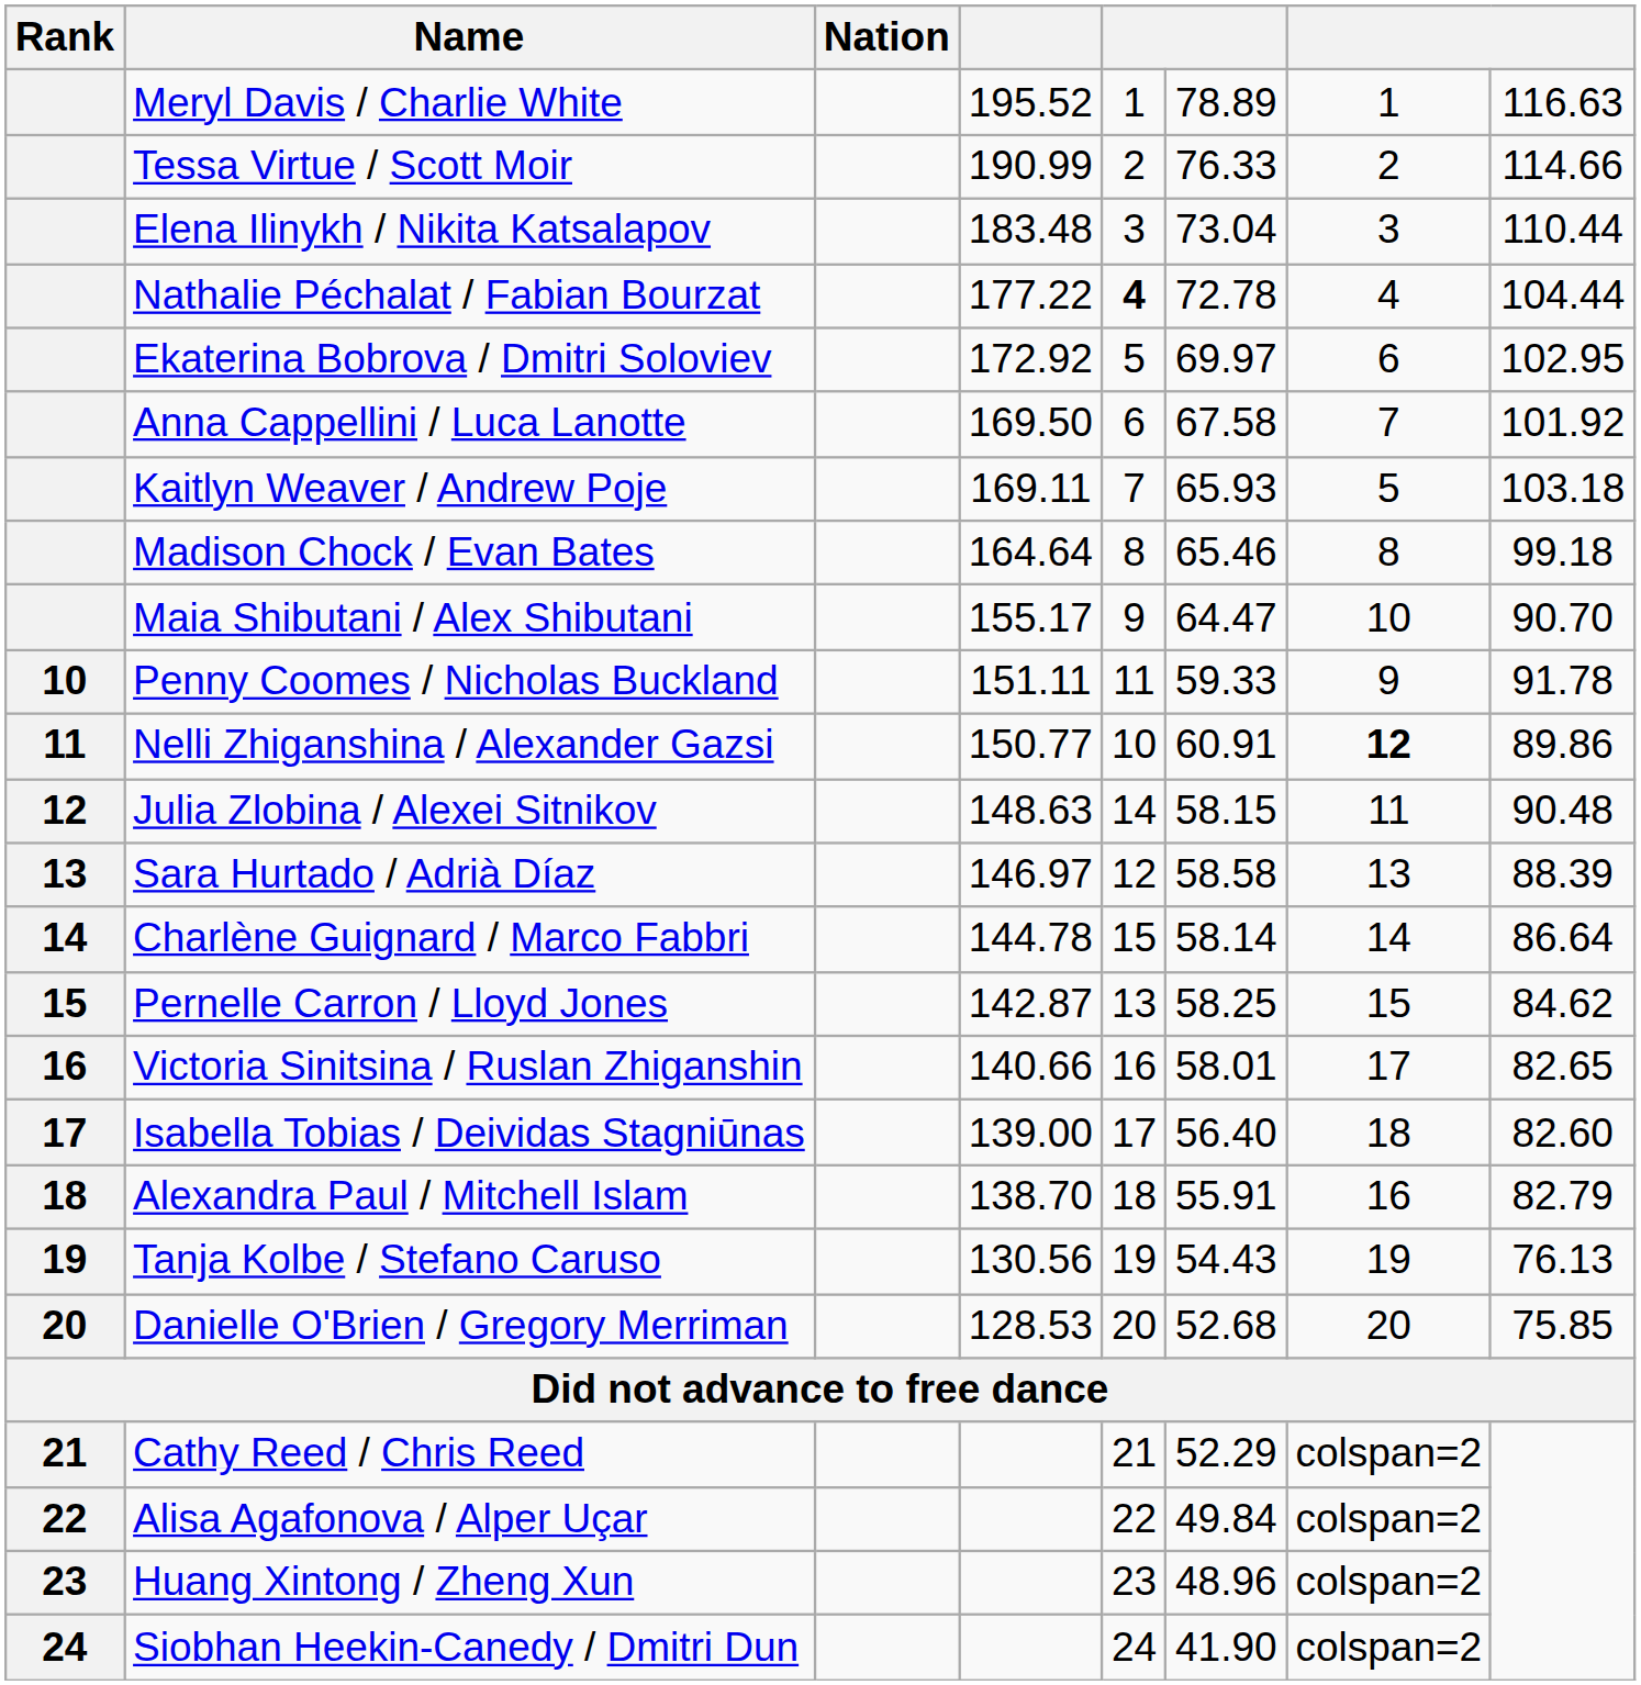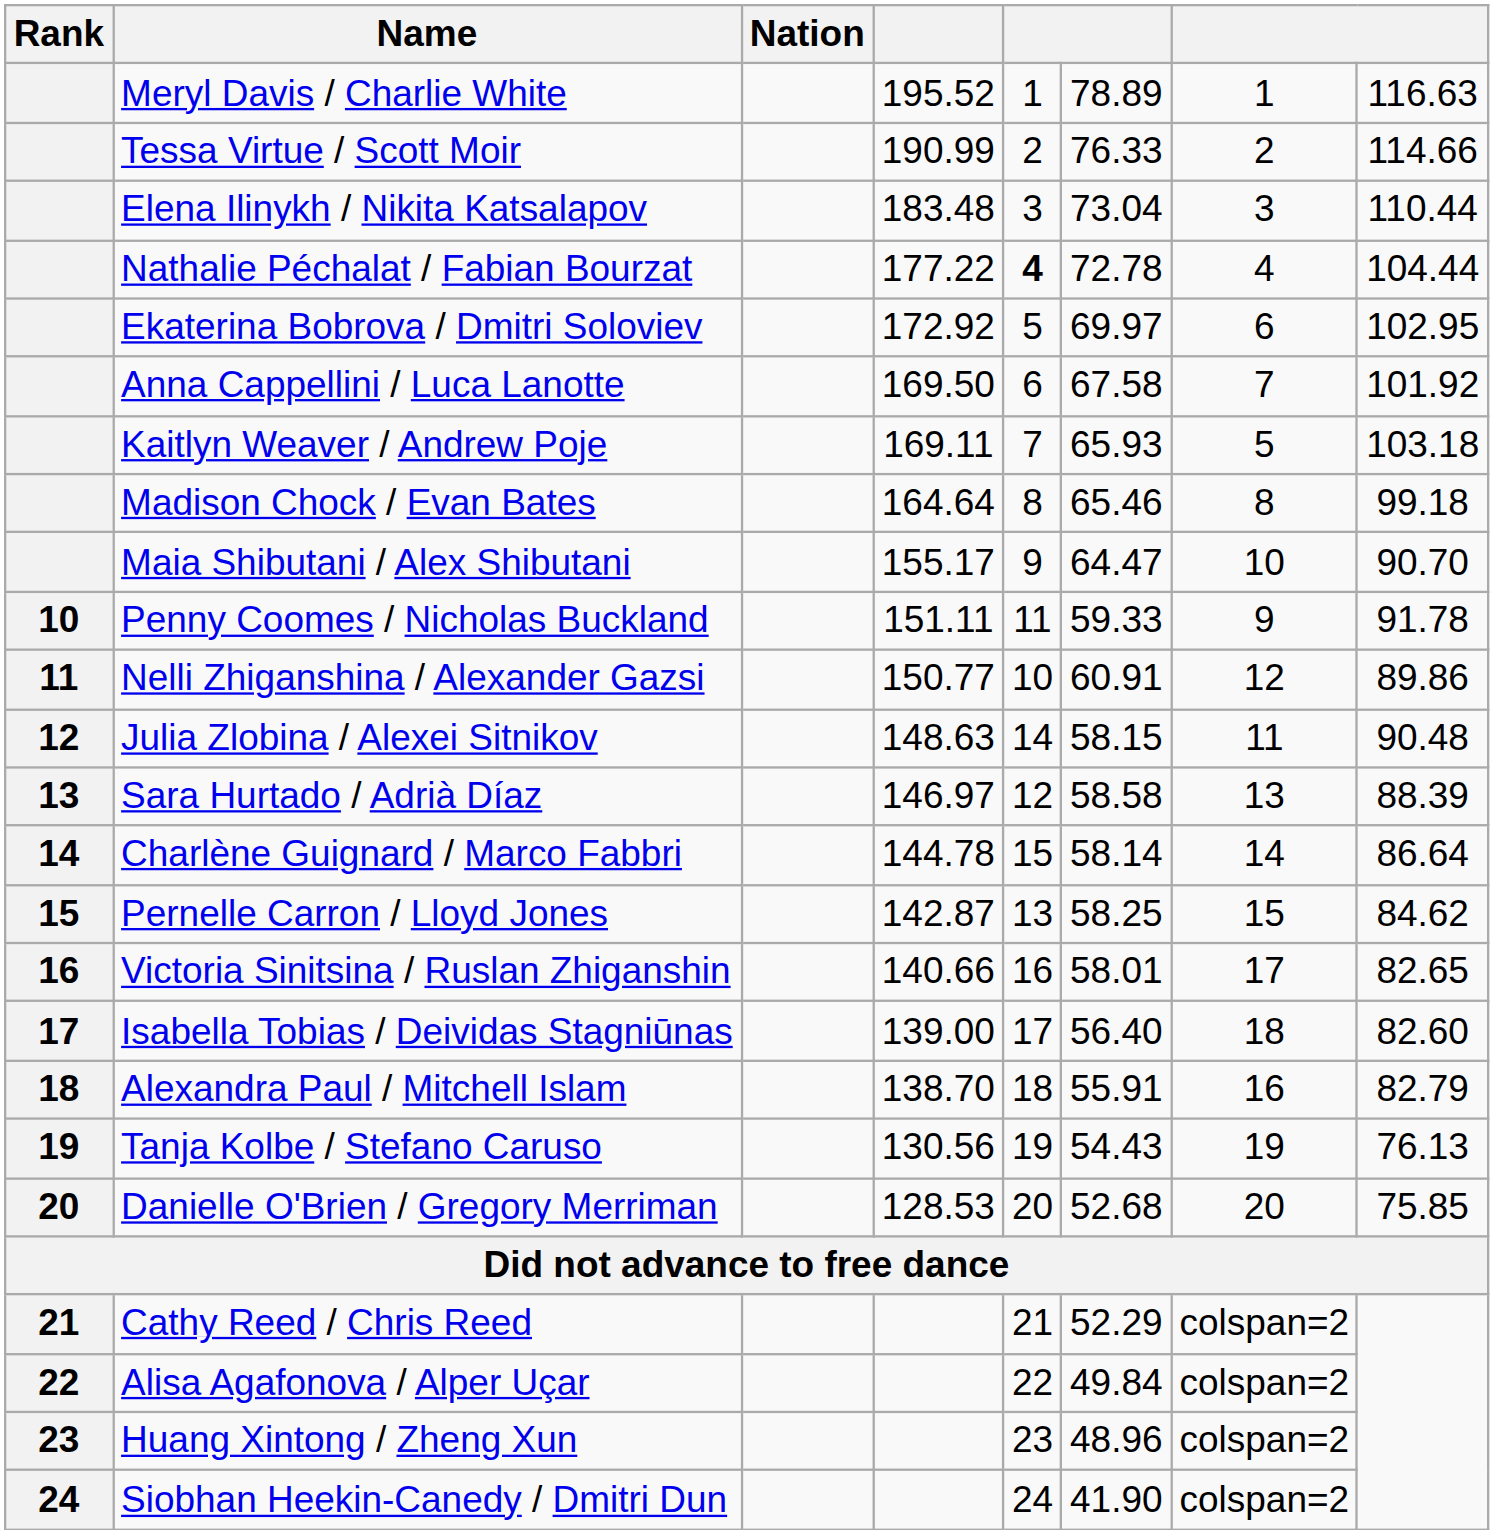Nelli Zhiganshina / Alexander Gazsi | column 7: bold -> normal
